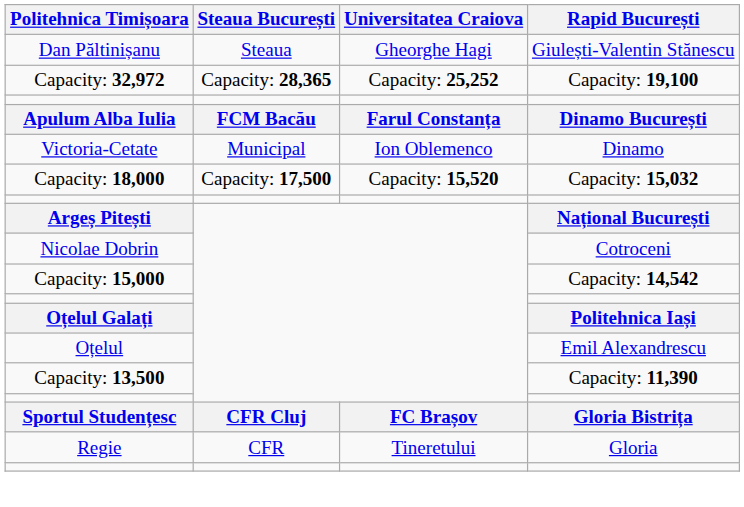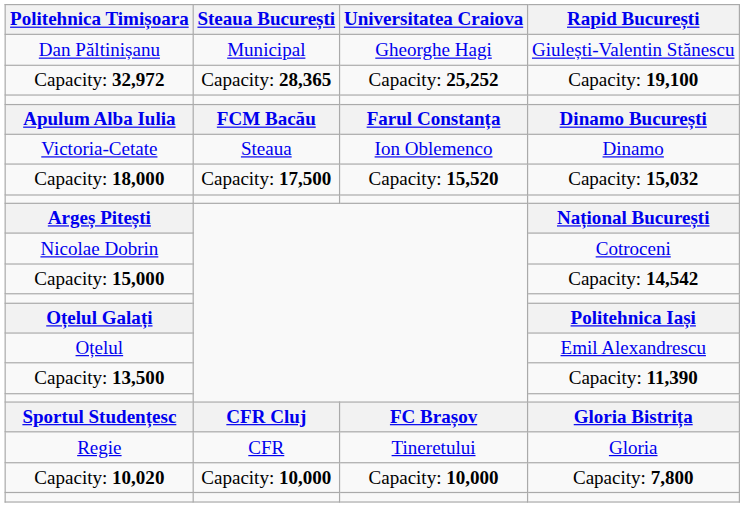Dan Păltinișanu | Steaua București: Steaua -> Municipal
Victoria-Cetate | Steaua București: Municipal -> Steaua
+ row: Capacity: 10,020 | Capacity: 10,000 | Capacity: 10,000 | Capacity: 7,800
